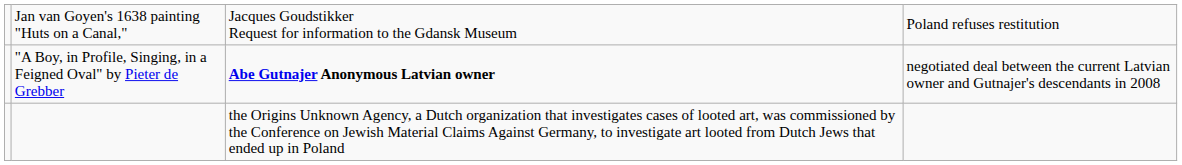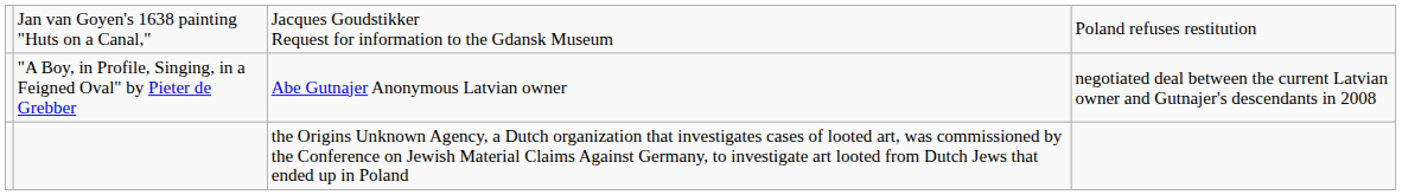row 2 | column 3: bold -> normal
